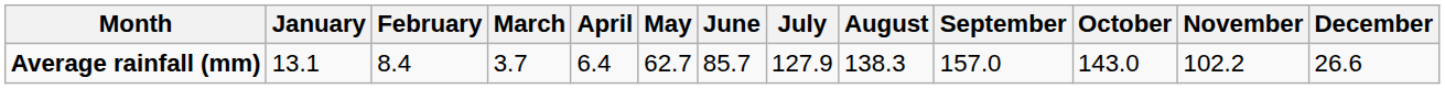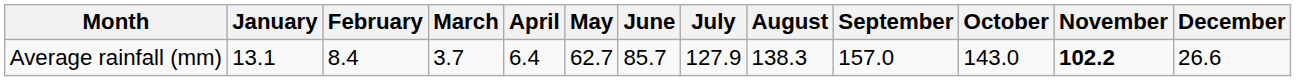row 2 | Month: bold -> normal
row 2 | November: normal -> bold
